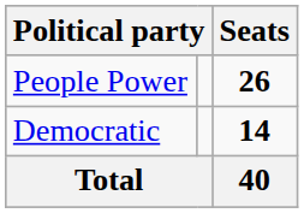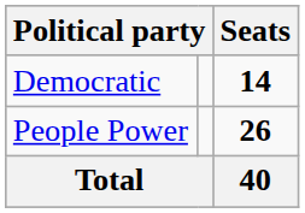rows swapped: People Power <-> Democratic
